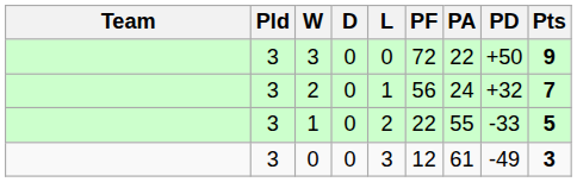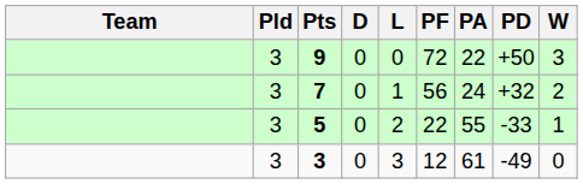columns swapped: W <-> Pts
